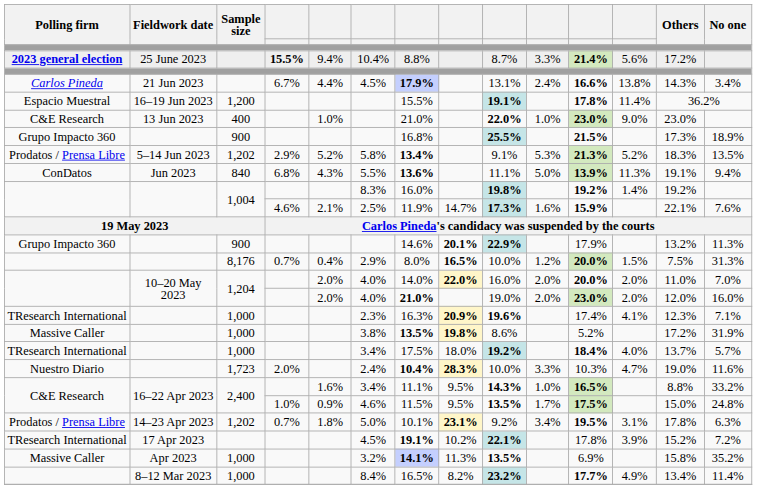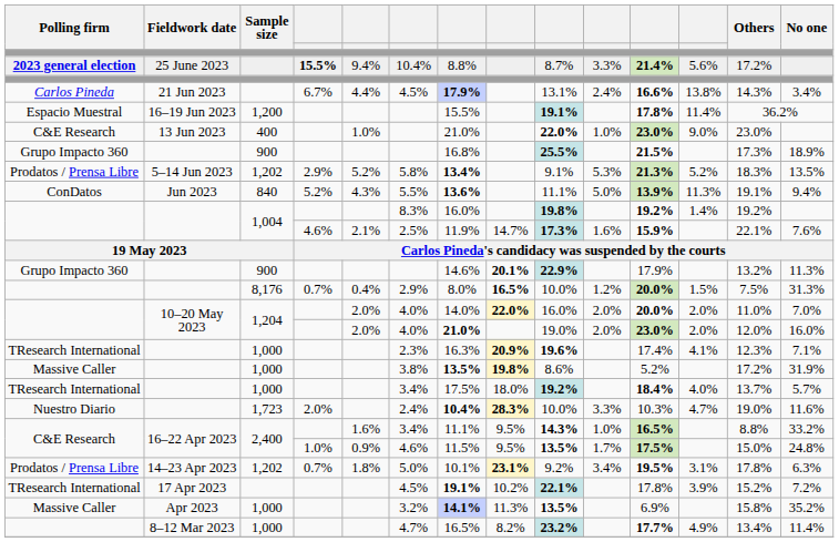Jun 2023 | column 4: 6.8% -> 5.2%
8–12 Mar 2023 | column 6: 8.4% -> 4.7%
